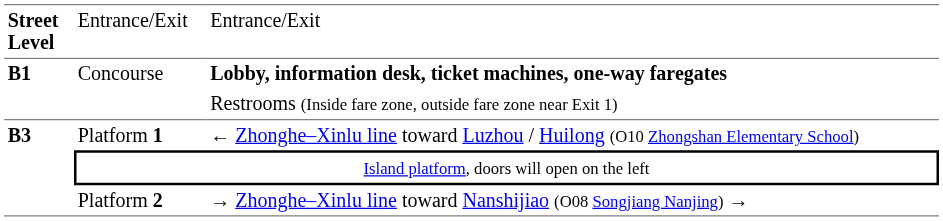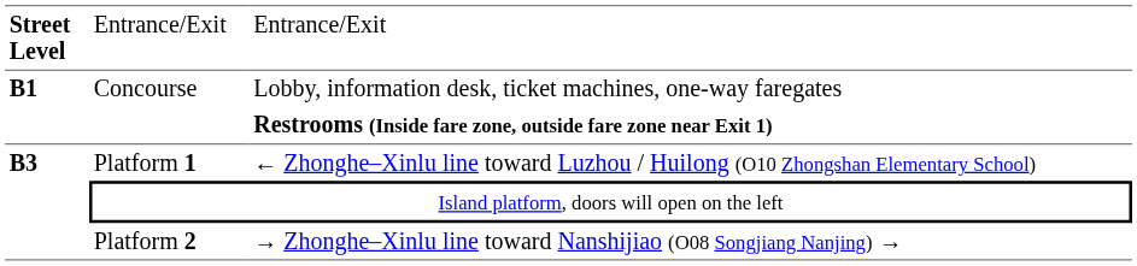Lobby, information desk, ticket machines, one-way faregates | column 3: bold -> normal
Restrooms (Inside fare zone, outside fare zone near Exit 1) | column 3: normal -> bold
